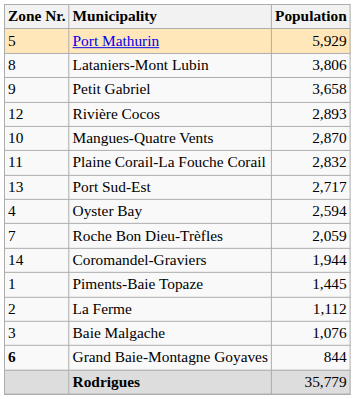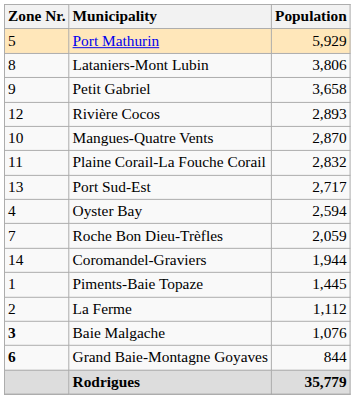Baie Malgache | Zone Nr.: normal -> bold
Rodrigues | Population: normal -> bold
